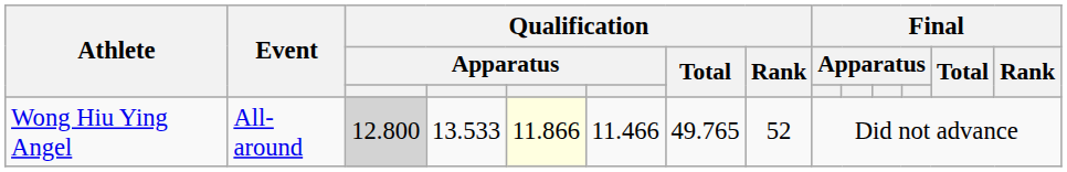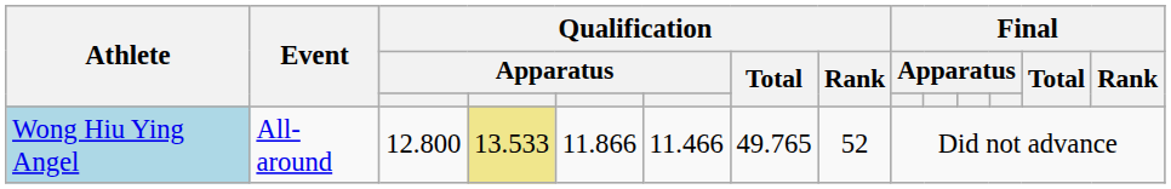row 4 | Athlete: no background -> lightblue background
row 4 | column 3: lightgrey background -> no background
row 4 | column 4: no background -> khaki background
row 4 | column 5: lightyellow background -> no background
